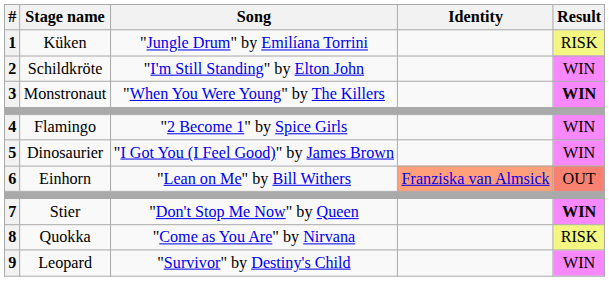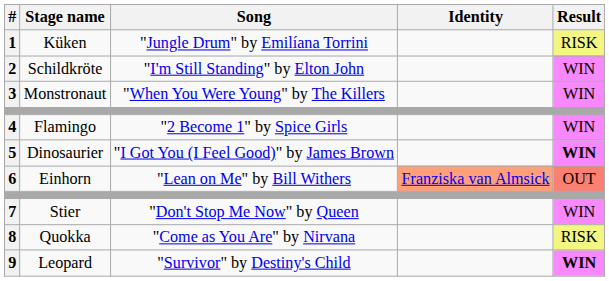Monstronaut | Result: bold -> normal
Dinosaurier | Result: normal -> bold
Stier | Result: bold -> normal
Leopard | Result: normal -> bold
